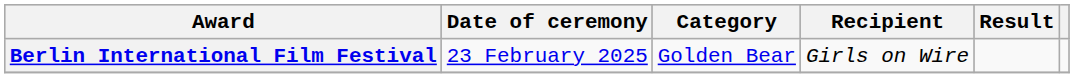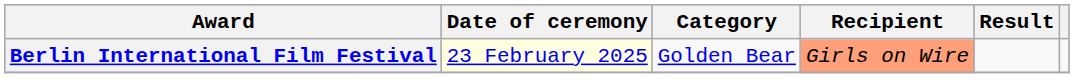Berlin International Film Festival | Date of ceremony: no background -> lightyellow background
Berlin International Film Festival | Recipient: no background -> lightsalmon background
